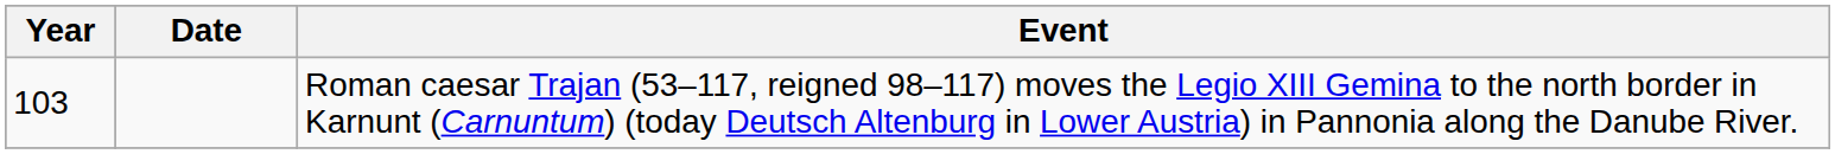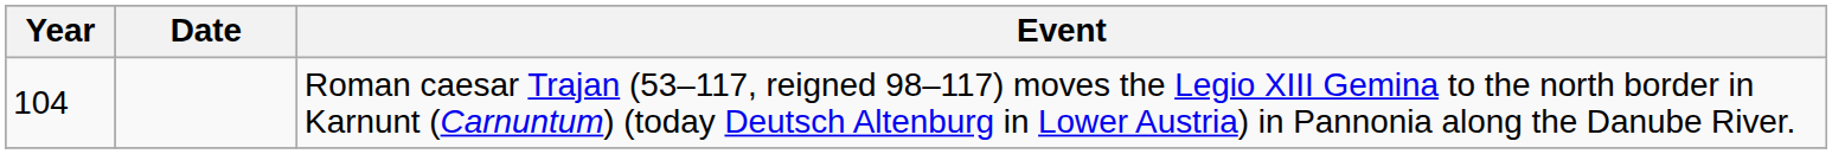row 2 | Year: 103 -> 104
